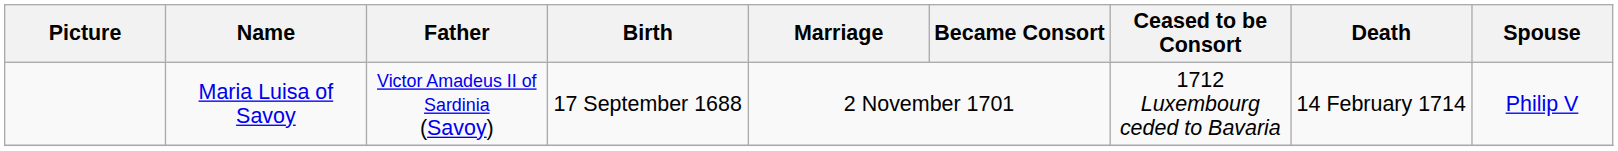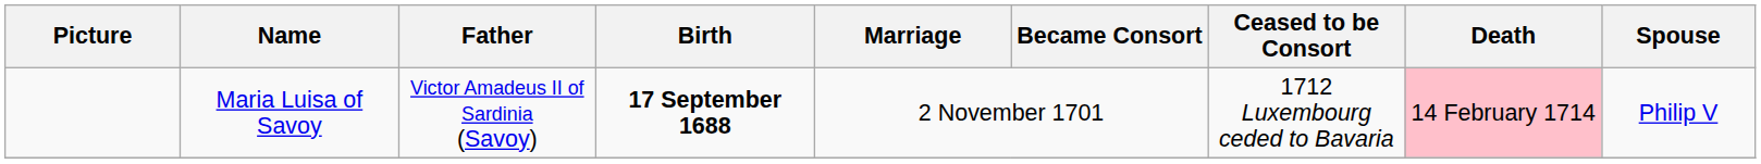Maria Luisa of Savoy | Birth: normal -> bold
Maria Luisa of Savoy | Death: no background -> pink background
